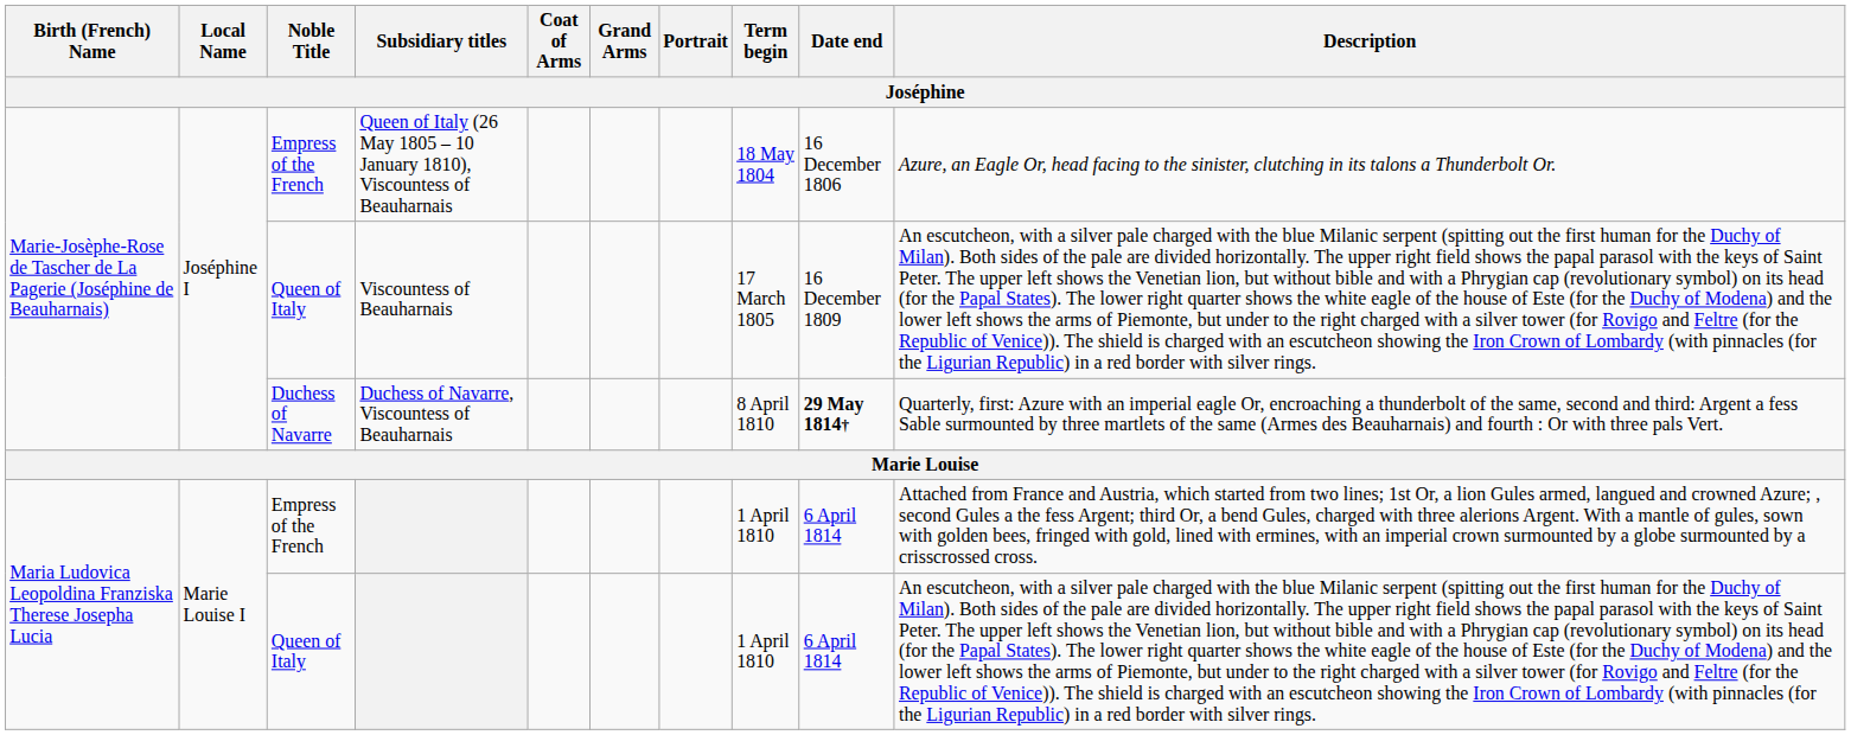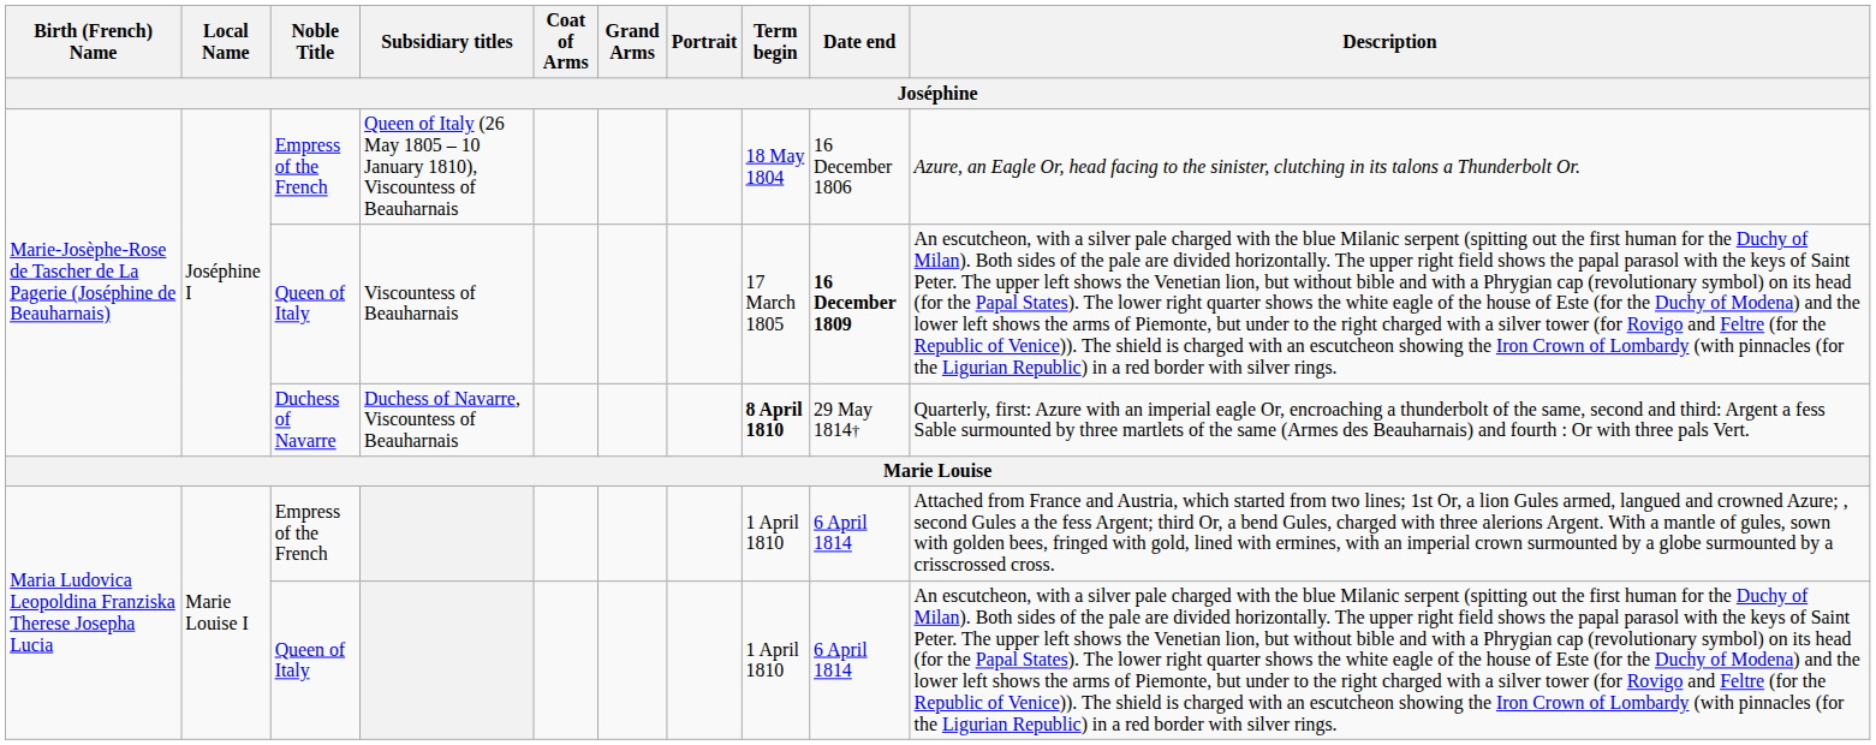Viscountess of Beauharnais | Date end: normal -> bold
Duchess of Navarre, Viscountess of Beauharnais | Term begin: normal -> bold
Duchess of Navarre, Viscountess of Beauharnais | Date end: bold -> normal
